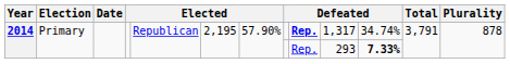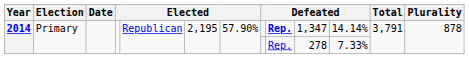row 2 | column 10: 1,317 -> 1,347
row 2 | column 11: 34.74% -> 14.14%
row 3 | column 10: 293 -> 278
row 3 | column 11: bold -> normal
